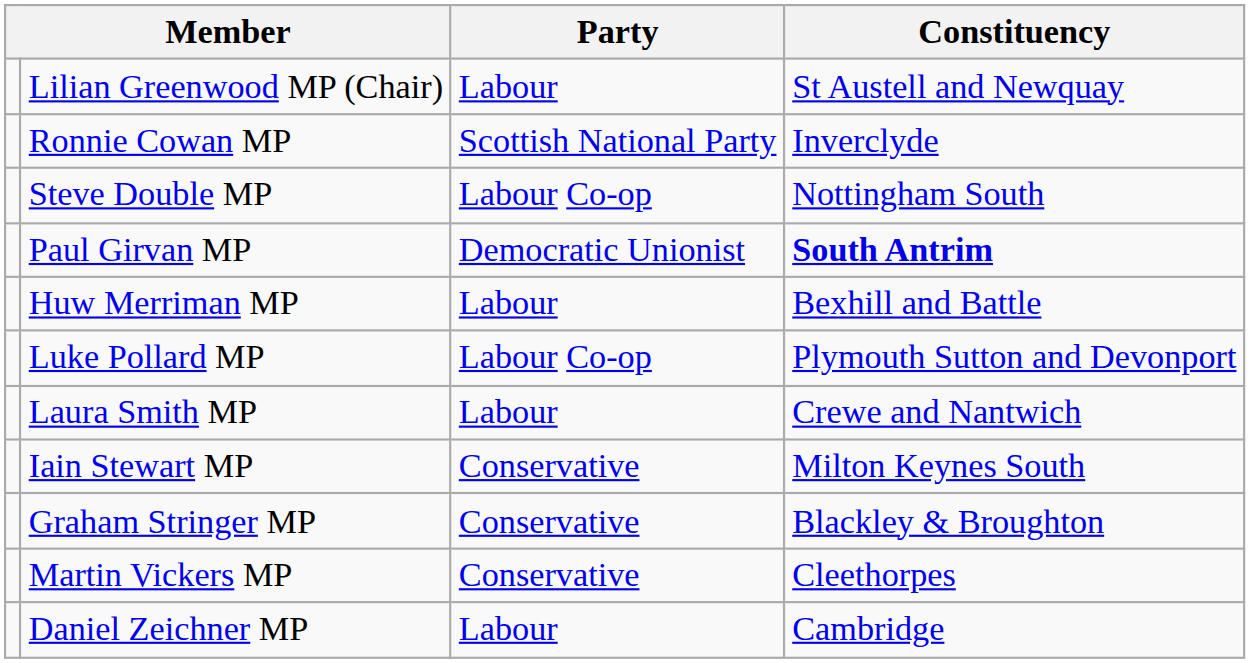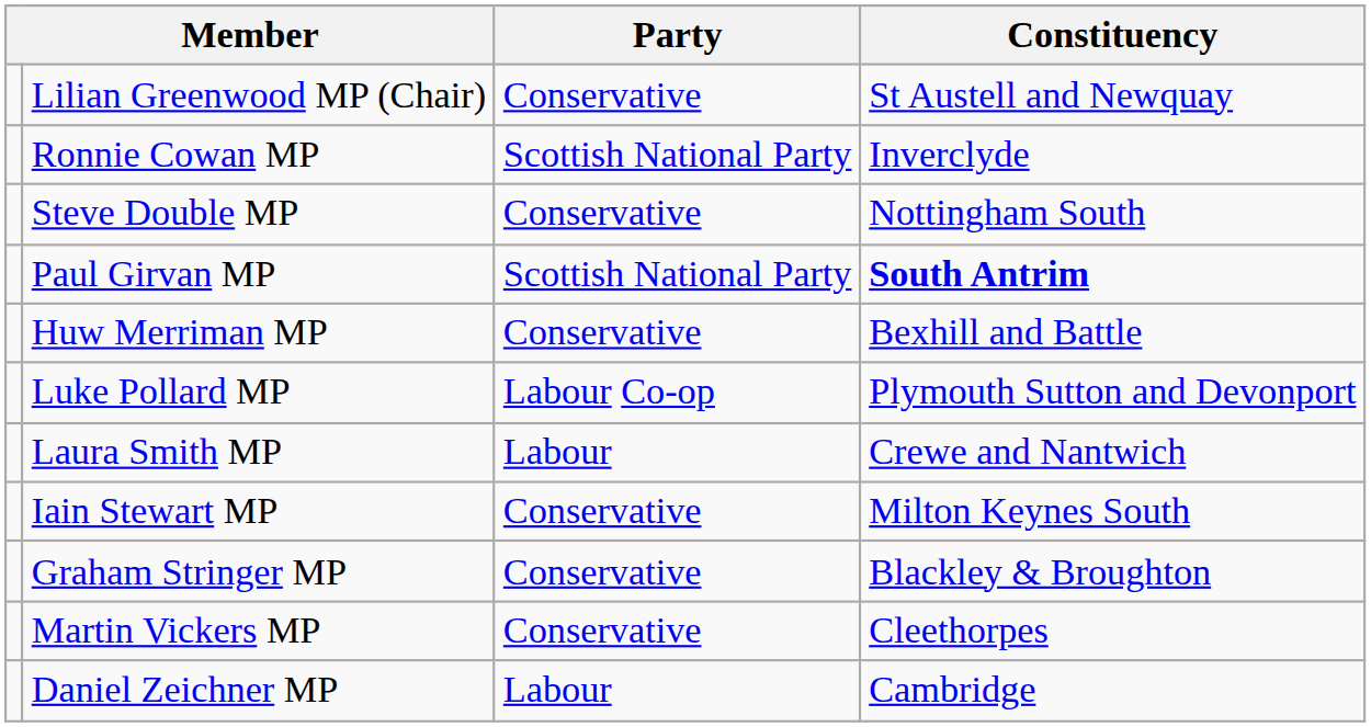Lilian Greenwood MP (Chair) | Party: Labour -> Conservative
Steve Double MP | Party: Labour Co-op -> Conservative
Paul Girvan MP | Party: Democratic Unionist -> Scottish National Party
Huw Merriman MP | Party: Labour -> Conservative
